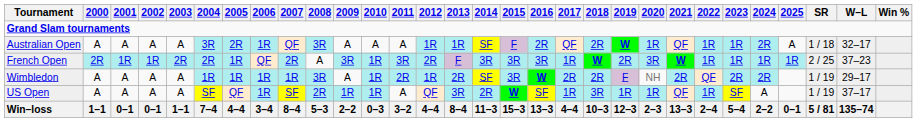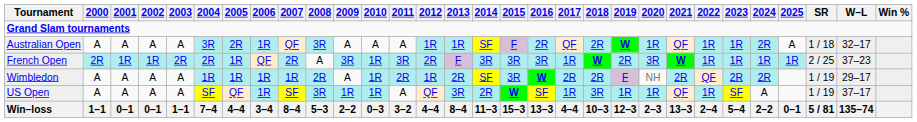Wimbledon | 2008: 3R -> 2R
US Open | 2008: 2R -> 3R
